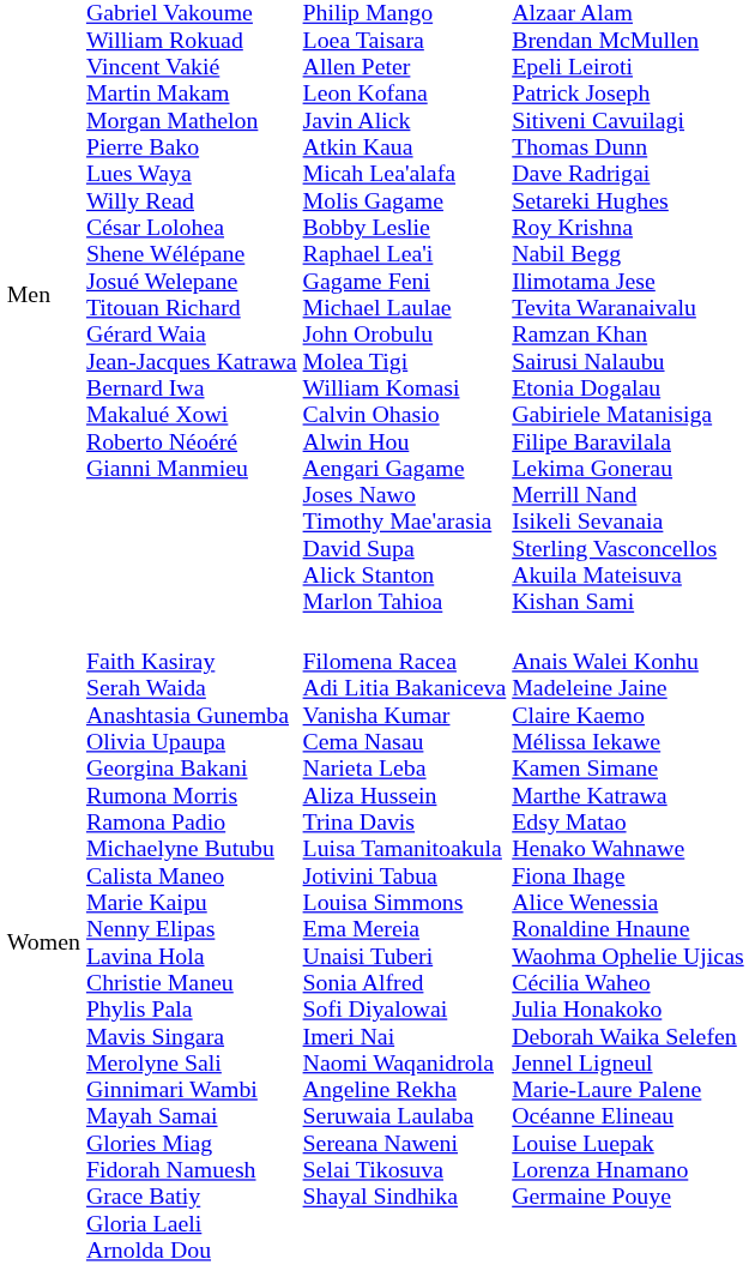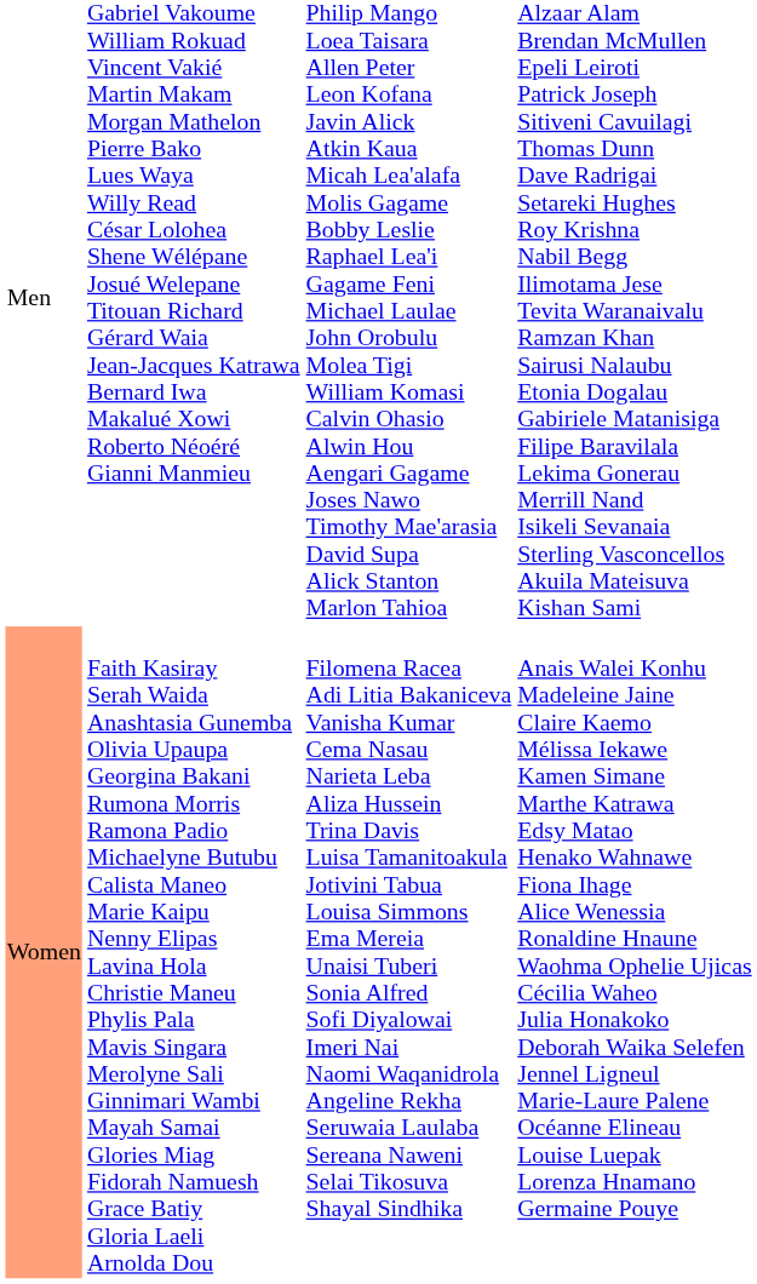Women | column 1: no background -> lightsalmon background
